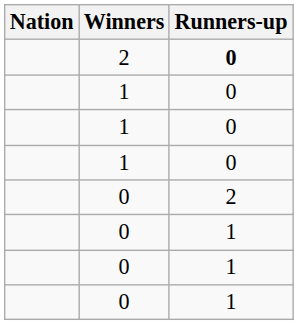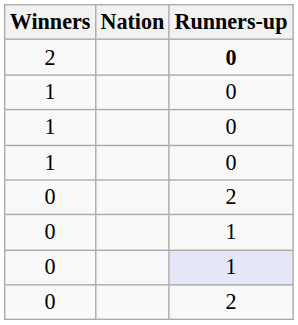columns swapped: Nation <-> Winners
row 8 | Runners-up: no background -> lavender background
row 9 | Runners-up: 1 -> 2
